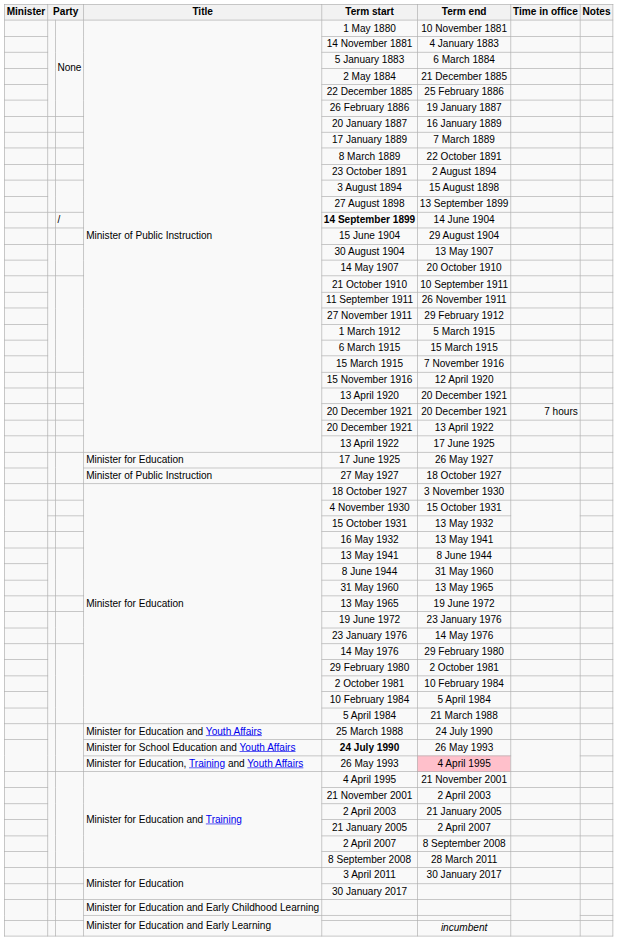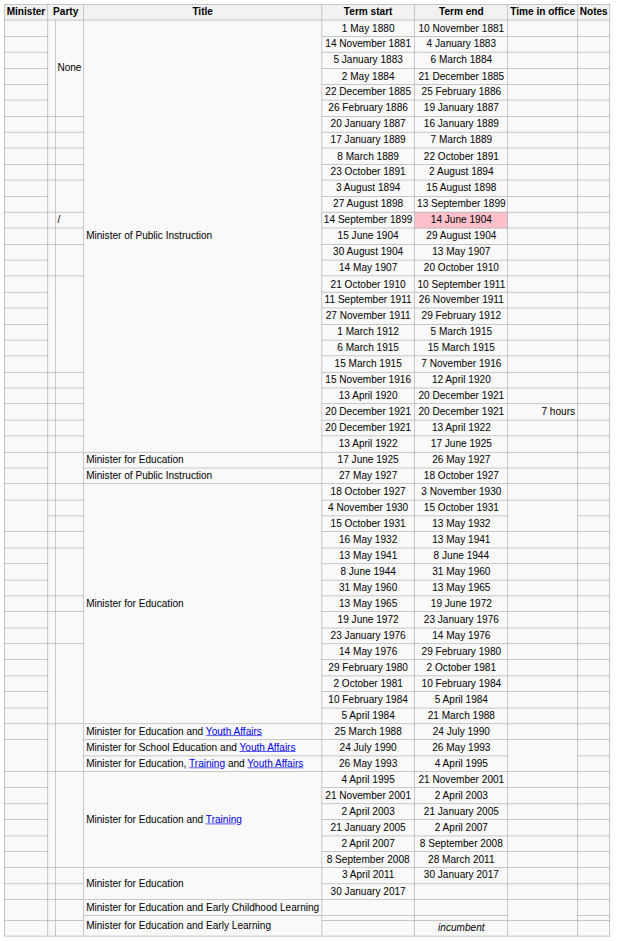/ / Minister of Public Instruction | Term start: bold -> normal
/ / Minister of Public Instruction | Term end: no background -> pink background
Minister for School Education and Youth Affairs | Term start: bold -> normal
Minister for Education, Training and Youth Affairs | Term end: pink background -> no background
